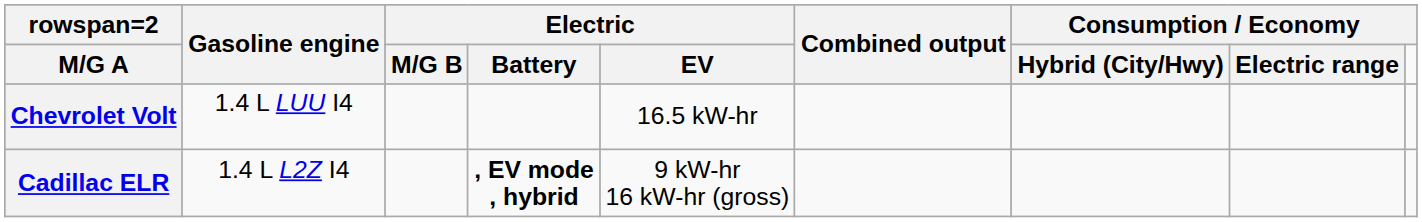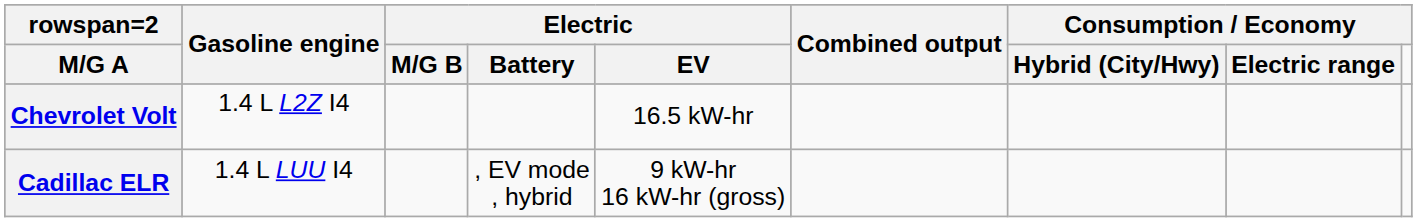Chevrolet Volt | Gasoline engine: 1.4 L LUU I4 -> 1.4 L L2Z I4
Cadillac ELR | Gasoline engine: 1.4 L L2Z I4 -> 1.4 L LUU I4
Cadillac ELR | Electric / Battery: bold -> normal
